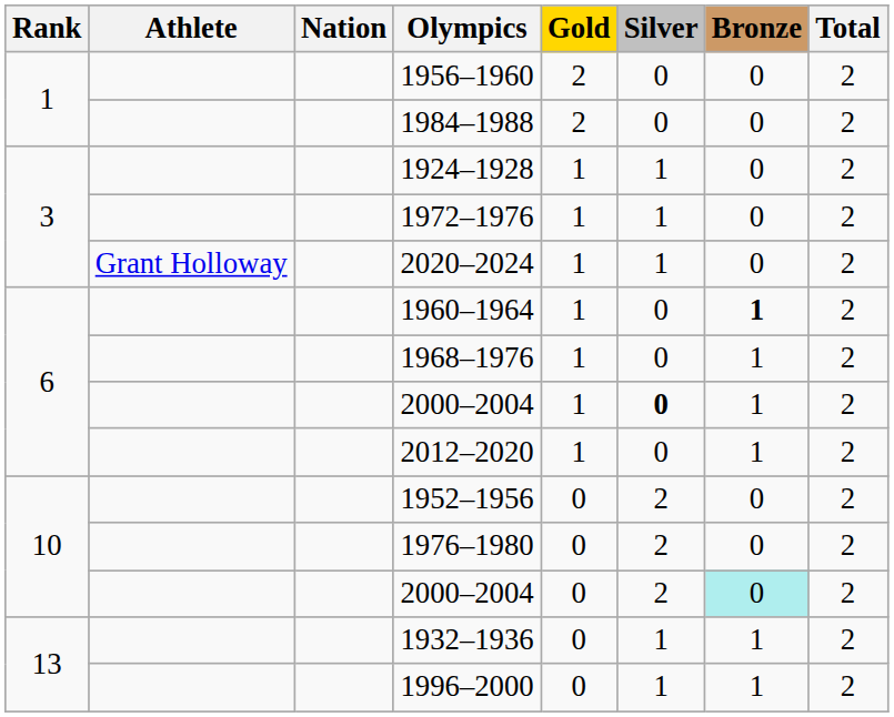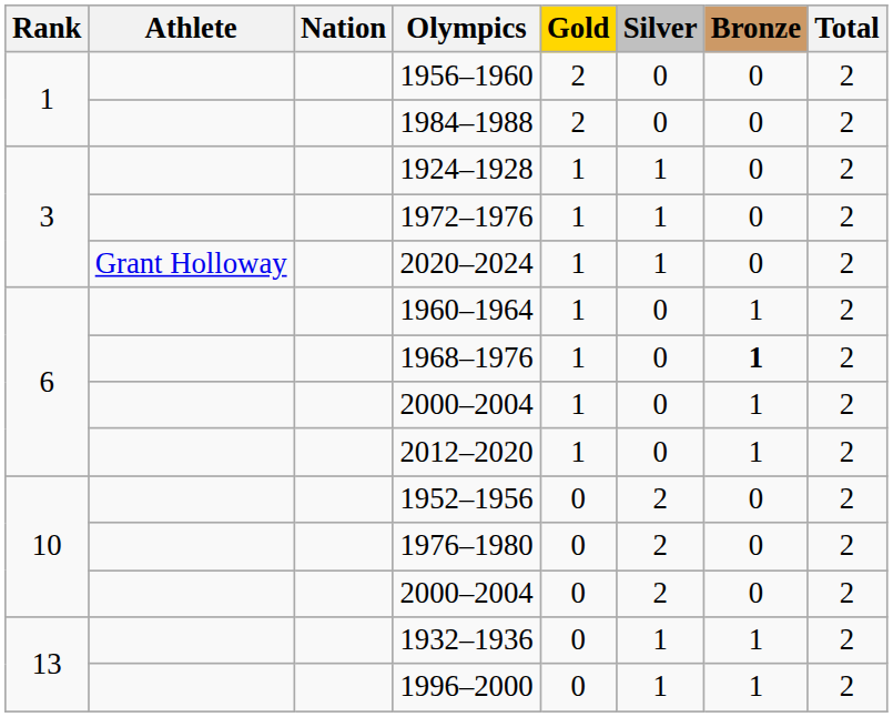1960–1964 | Bronze: bold -> normal
1968–1976 | Bronze: normal -> bold
6 / 2000–2004 | Silver: bold -> normal
10 / 2000–2004 | Bronze: paleturquoise background -> no background
